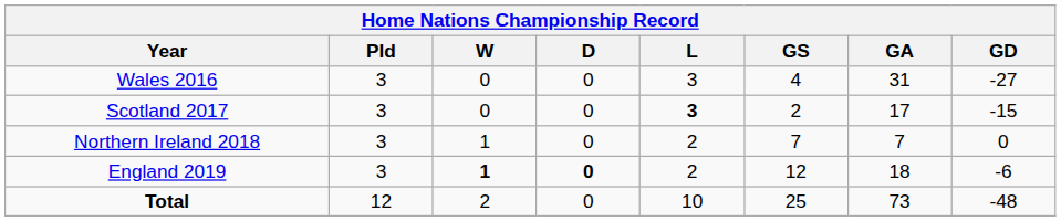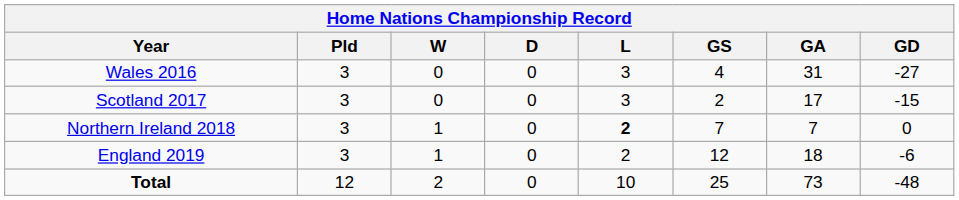Scotland 2017 | L: bold -> normal
Northern Ireland 2018 | L: normal -> bold
England 2019 | W: bold -> normal
England 2019 | D: bold -> normal
